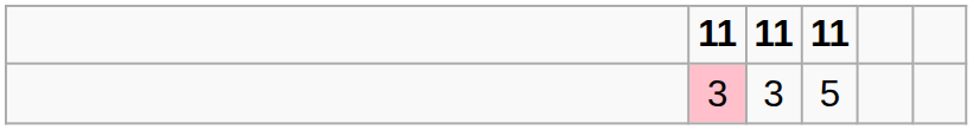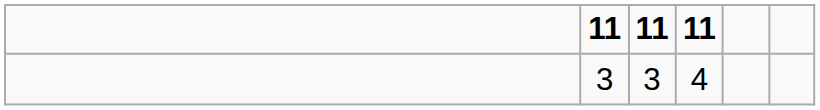row 2 | column 2: pink background -> no background
row 2 | column 4: 5 -> 4
